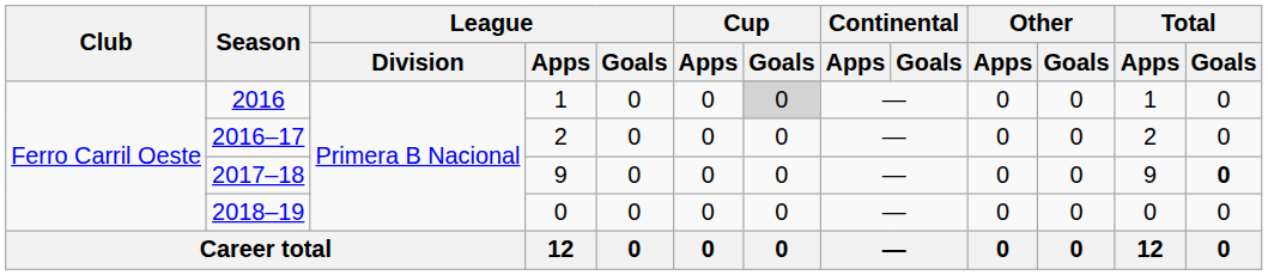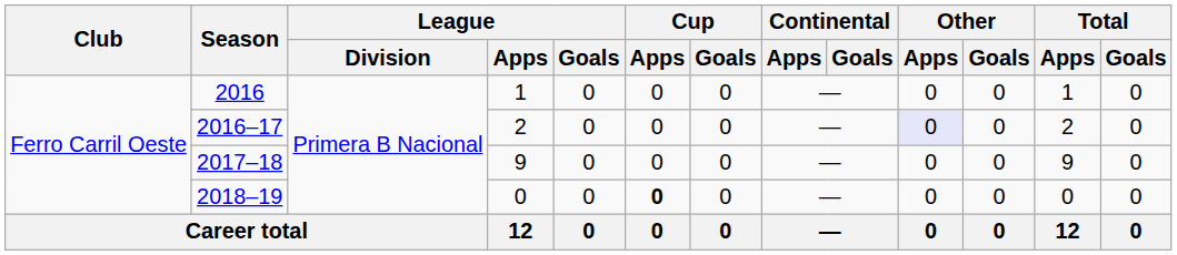2016 | Cup / Goals: lightgrey background -> no background
2016–17 | Other / Apps: no background -> lavender background
2017–18 | Total / Goals: bold -> normal
2018–19 | Cup / Apps: normal -> bold
